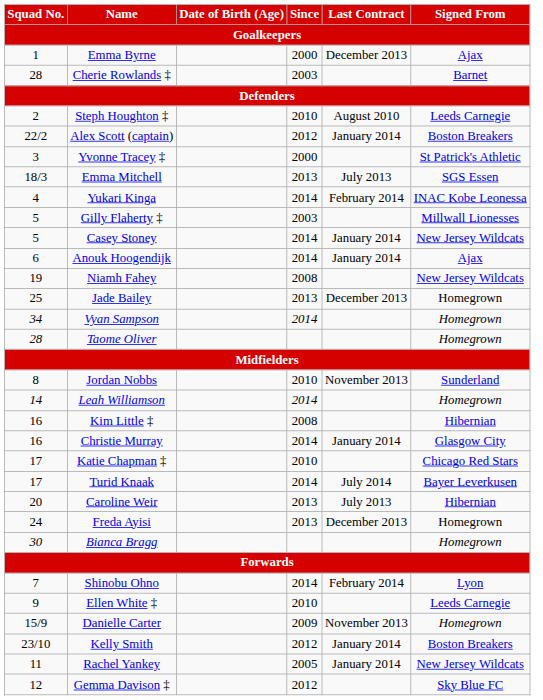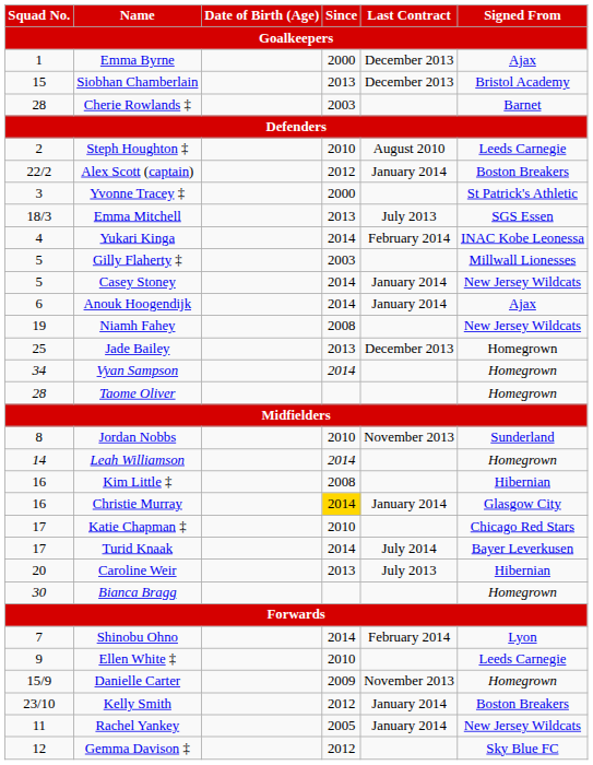+ row: 15 | Siobhan Chamberlain | 2013 | December 2013 | Bristol Academy
Christie Murray | Since: no background -> gold background
- row: 24 | Freda Ayisi | 2013 | December 2013 | Homegrown
